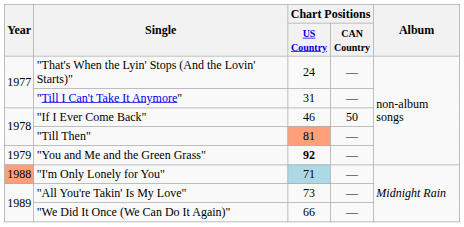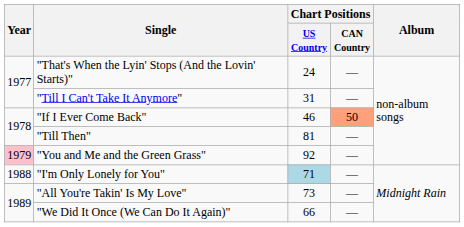"If I Ever Come Back" | Chart Positions / CAN Country: no background -> lightsalmon background
"Till Then" | Chart Positions / US Country: lightsalmon background -> no background
"You and Me and the Green Grass" | Year: no background -> pink background
"You and Me and the Green Grass" | Chart Positions / US Country: bold -> normal
"I'm Only Lonely for You" | Year: lightsalmon background -> no background
